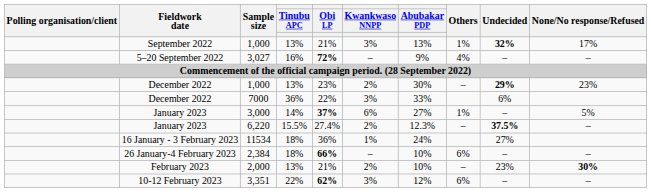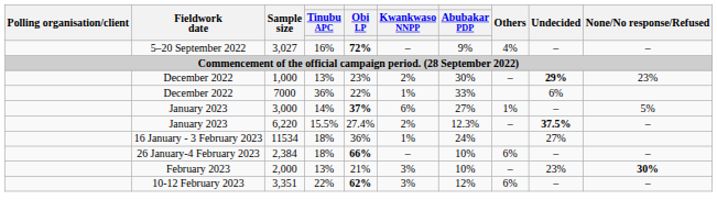- row: September 2022 | 1,000 | 13% | 21% | 3% | 13% | 1% | 32% | 17%
7000 | Kwankwaso NNPP: 3% -> 1%
2,000 | Kwankwaso NNPP: 2% -> 3%
